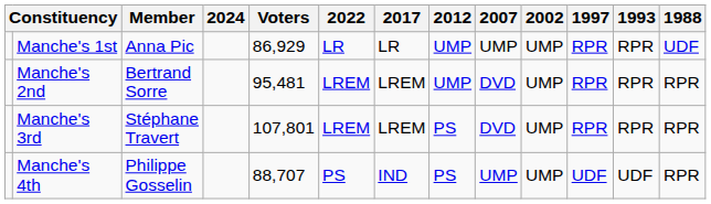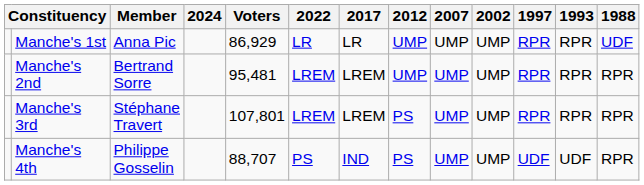Manche's 2nd | 2007: DVD -> UMP
Manche's 3rd | 2007: DVD -> UMP
